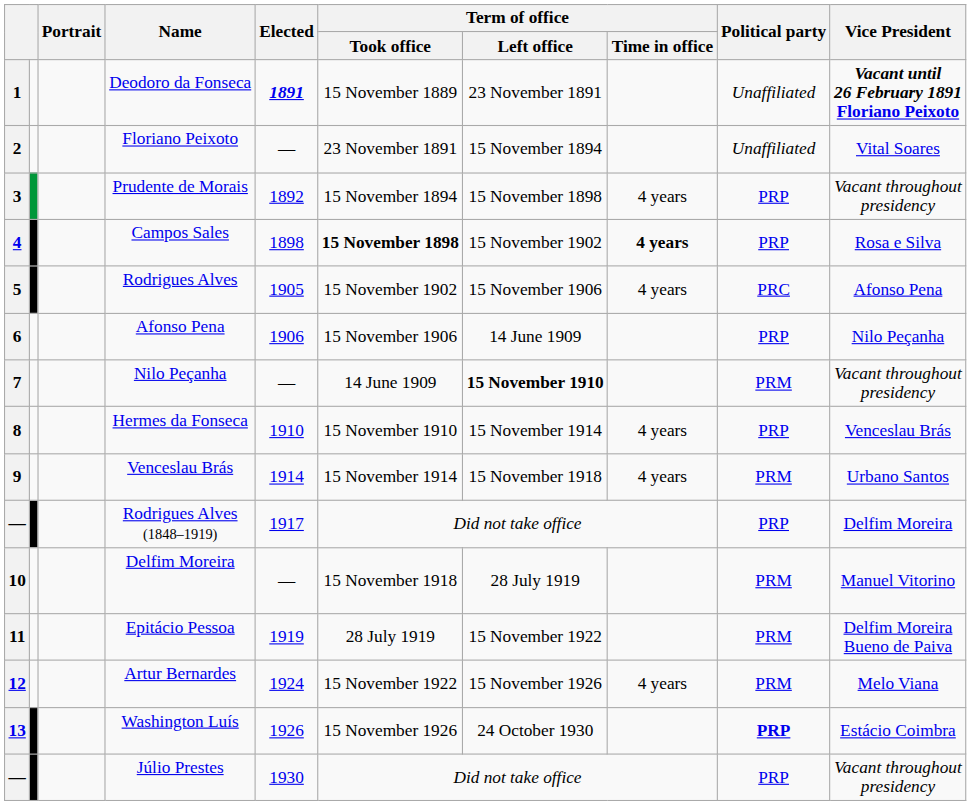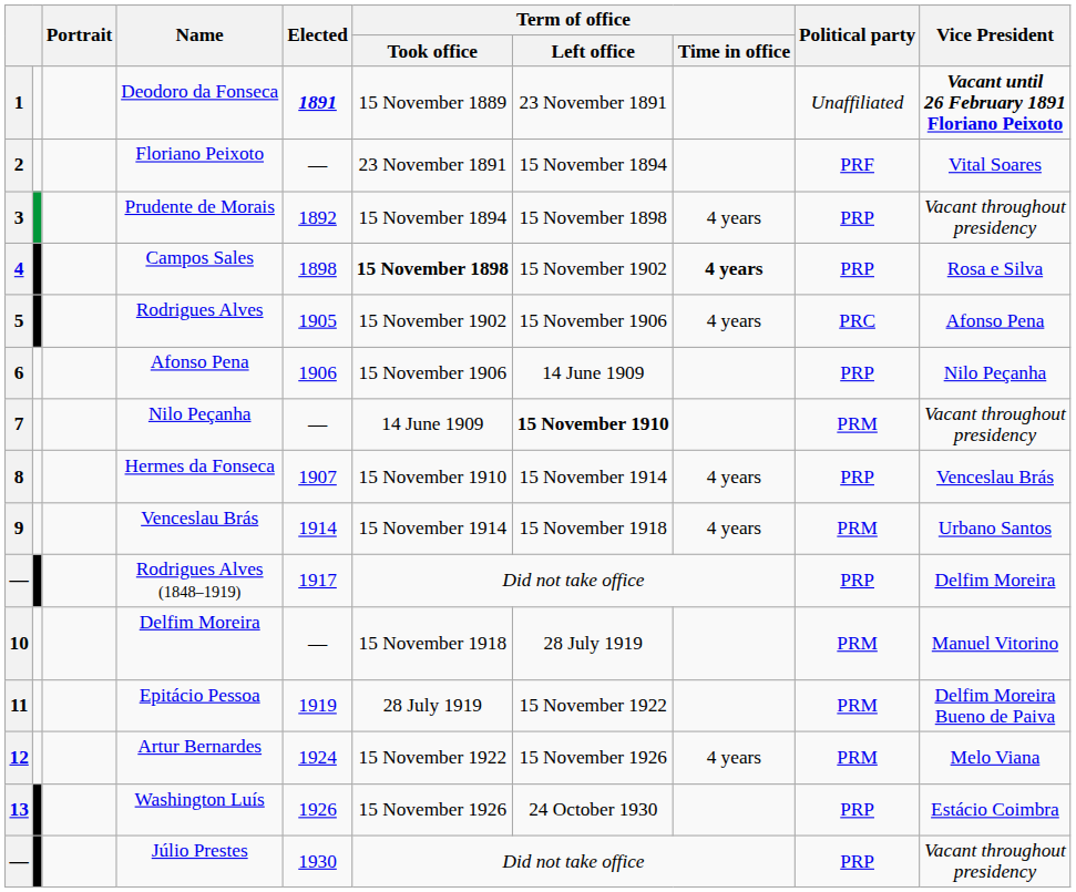2 | Political party: Unaffiliated -> PRF
8 | Elected: 1910 -> 1907
13 | Political party: bold -> normal
